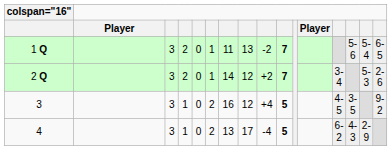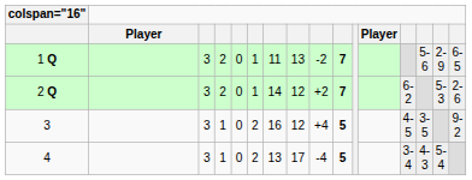1 Q | column 15: 5-4 -> 2-9
2 Q | column 13: 3-4 -> 6-2
4 | column 13: 6-2 -> 3-4
4 | column 15: 2-9 -> 5-4
